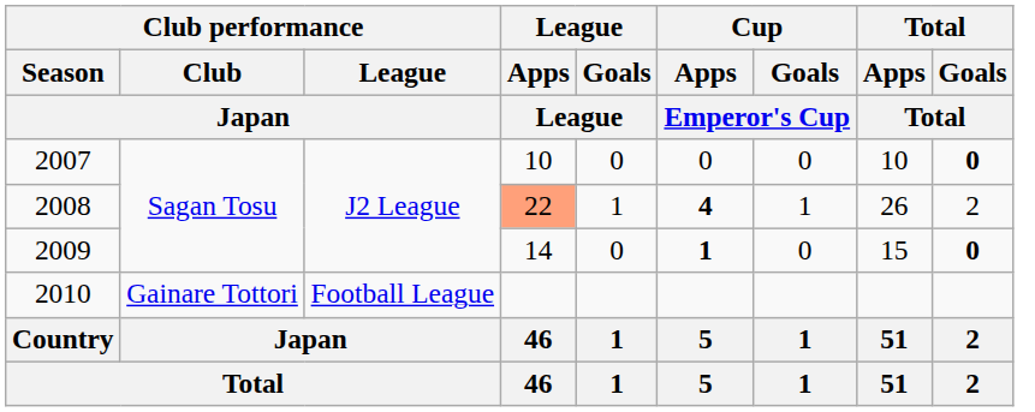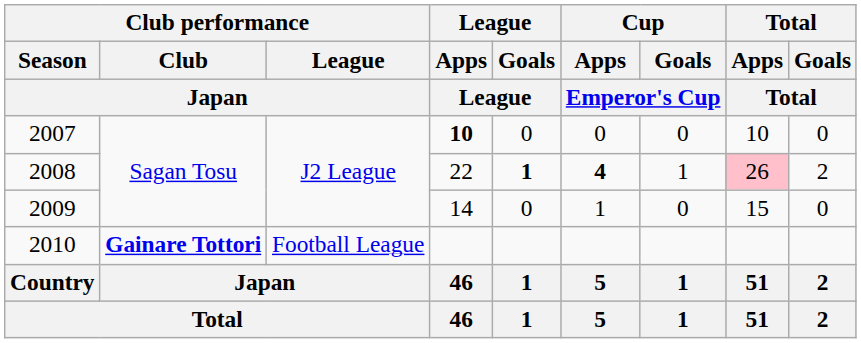2007 | League / Apps / League: normal -> bold
2007 | Total / Goals / Total: bold -> normal
2008 | League / Apps / League: lightsalmon background -> no background
2008 | League / Goals / League: normal -> bold
2008 | Total / Apps / Total: no background -> pink background
2009 | Cup / Apps / Emperor's Cup: bold -> normal
2009 | Total / Goals / Total: bold -> normal
2010 | Club performance / Club / Japan: normal -> bold
